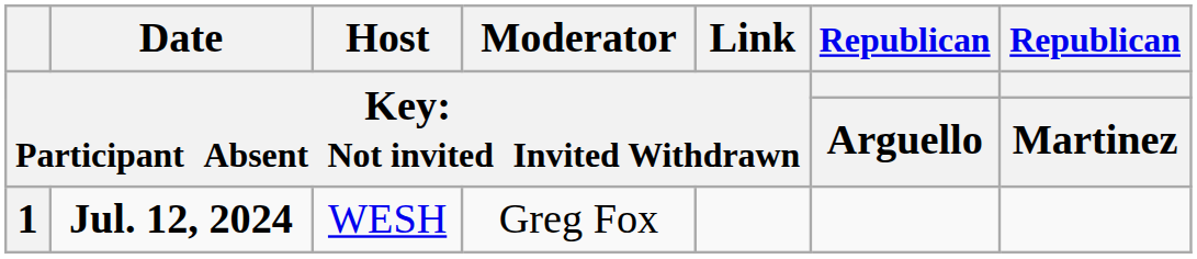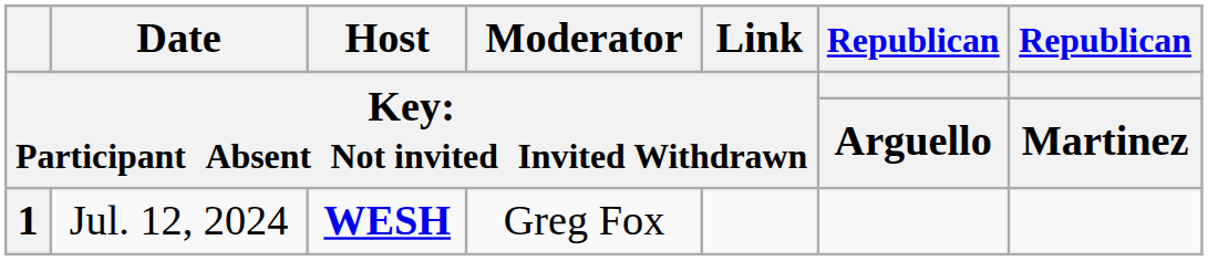1 | column 2: bold -> normal
1 | column 3: normal -> bold
